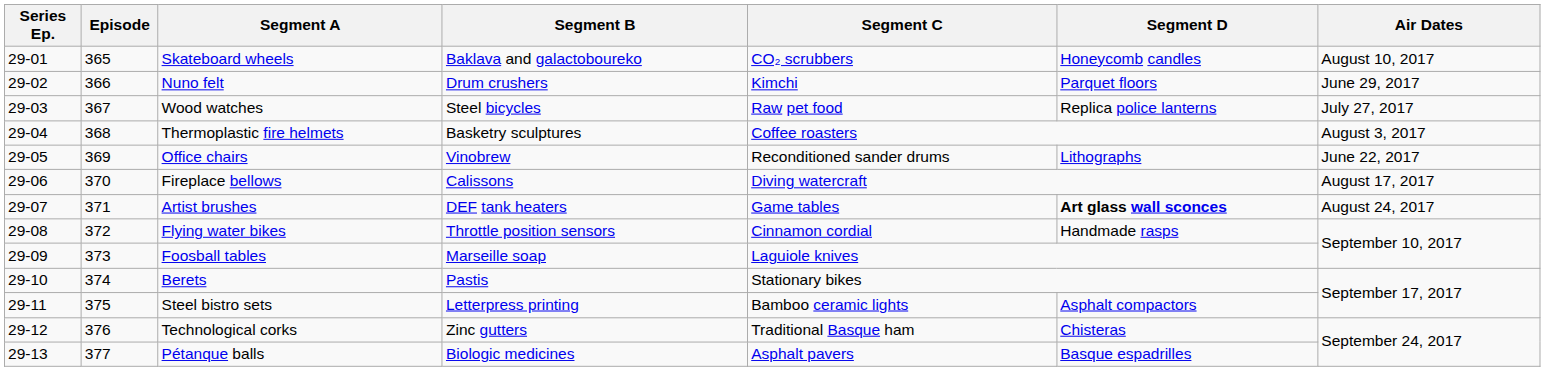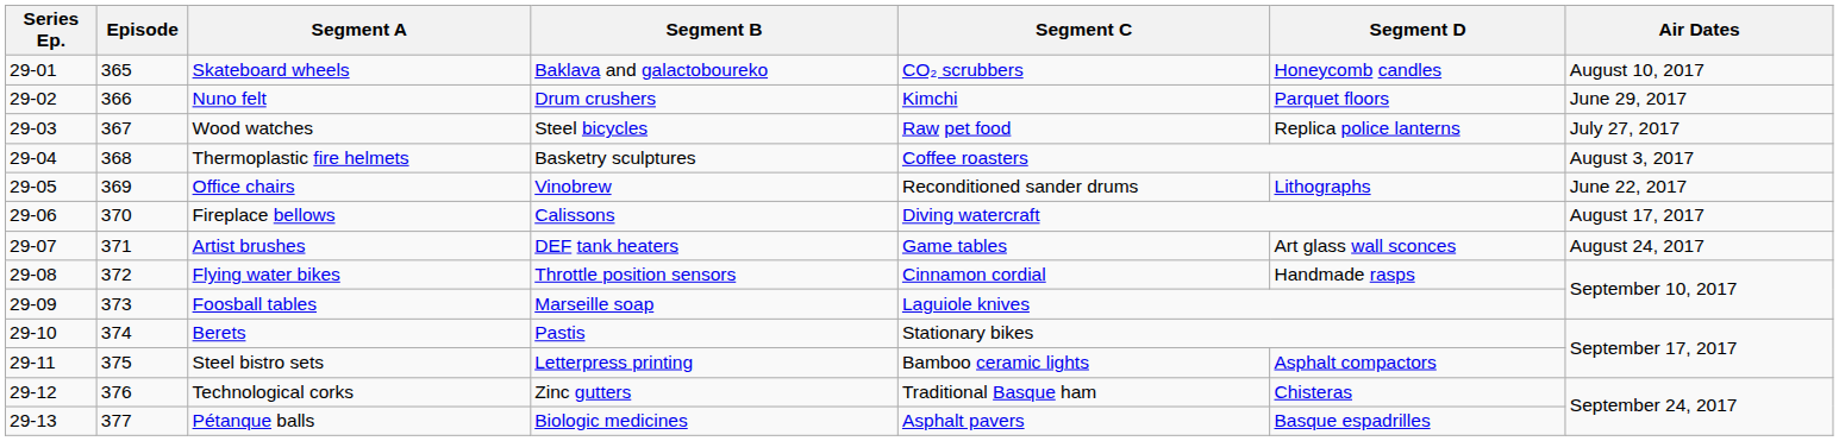Artist brushes | Segment D: bold -> normal
